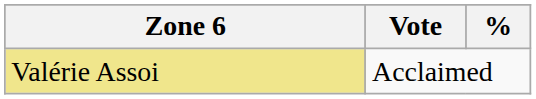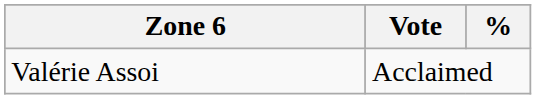Valérie Assoi | Zone 6: khaki background -> no background
